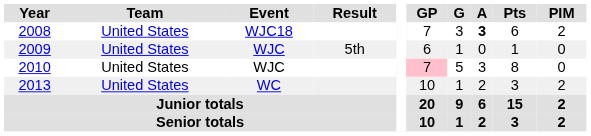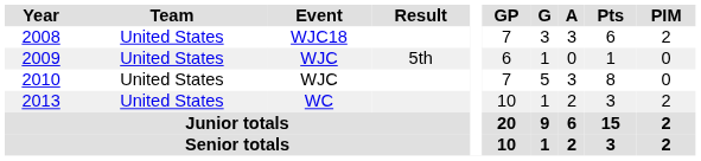2008 | A: bold -> normal
2010 | GP: pink background -> no background
